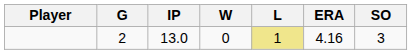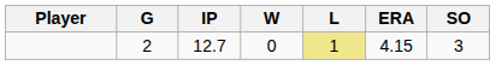row 2 | IP: 13.0 -> 12.7
row 2 | ERA: 4.16 -> 4.15
